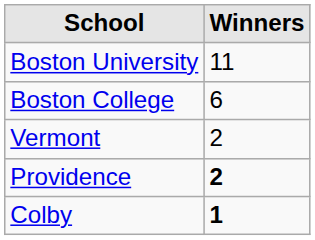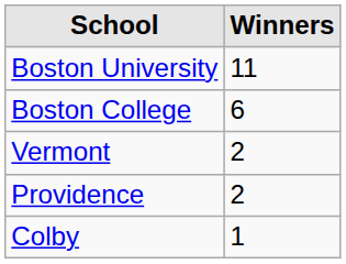Providence | Winners: bold -> normal
Colby | Winners: bold -> normal
